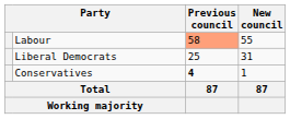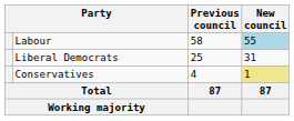Labour | Previous council: lightsalmon background -> no background
Labour | New council: no background -> lightblue background
Conservatives | Previous council: bold -> normal
Conservatives | New council: no background -> khaki background
